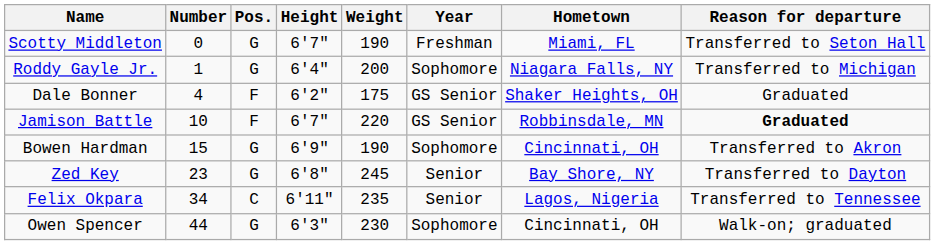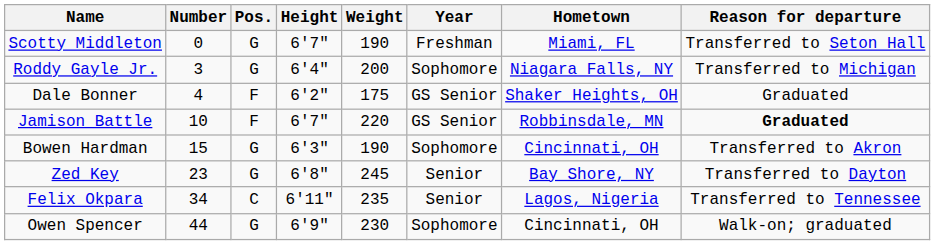Roddy Gayle Jr. | Number: 1 -> 3
Bowen Hardman | Height: 6'9" -> 6'3"
Owen Spencer | Height: 6'3" -> 6'9"
